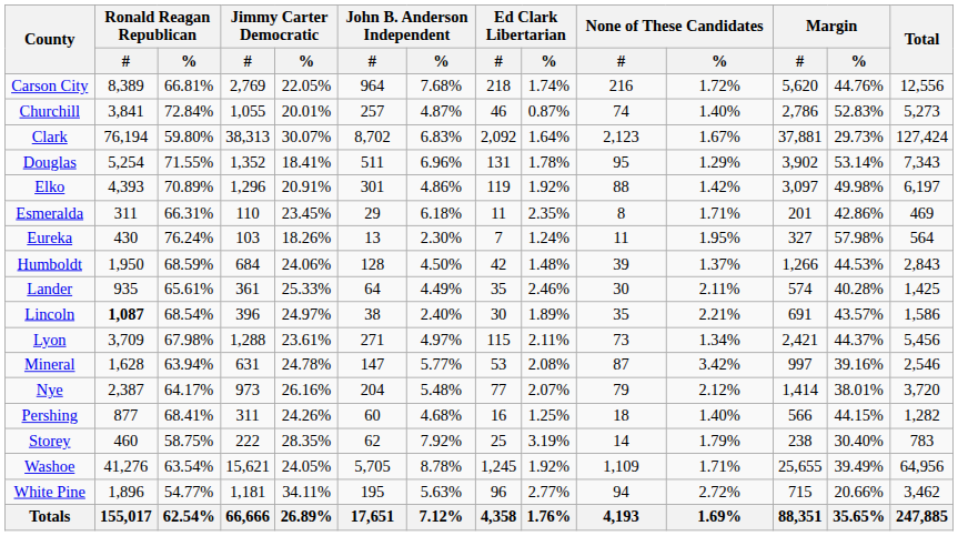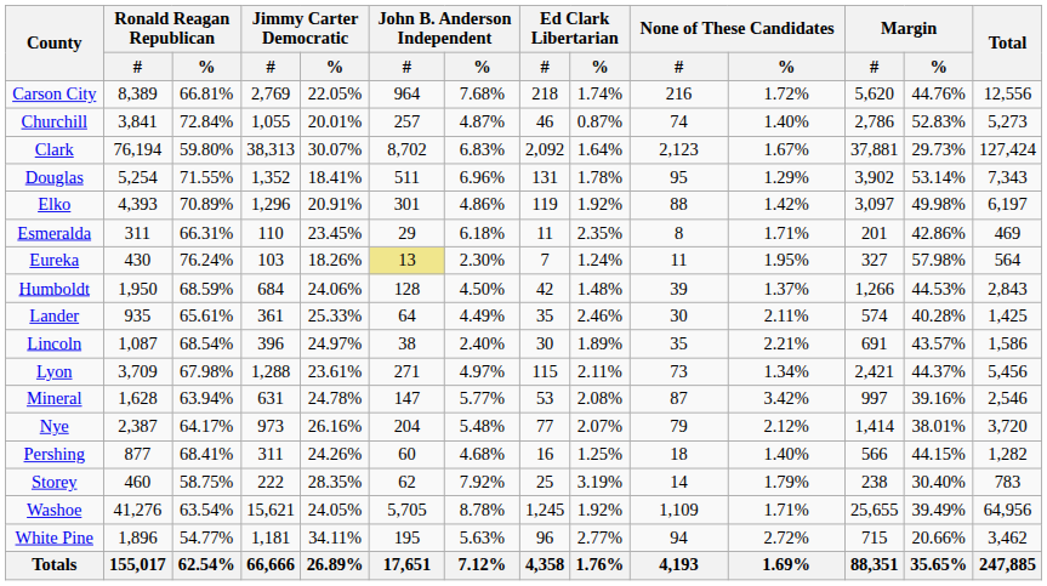Eureka | John B. Anderson Independent / #: no background -> khaki background
Lincoln | Ronald Reagan Republican / #: bold -> normal
